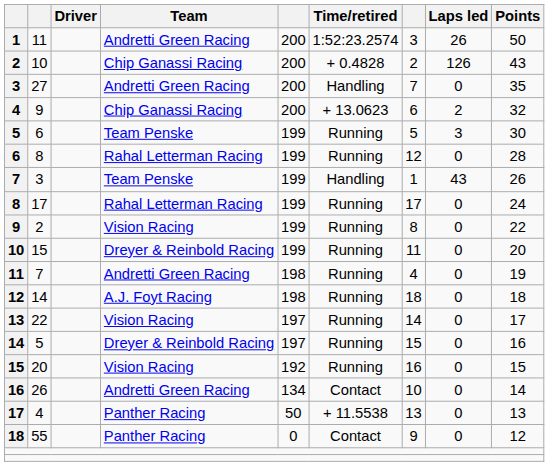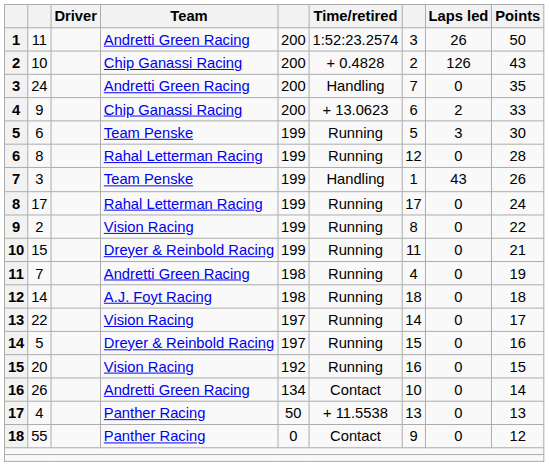row 4 | column 2: 27 -> 24
row 5 | Points: 32 -> 33
row 11 | Points: 20 -> 21
